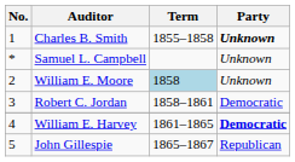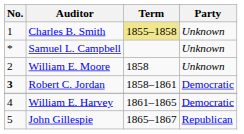Charles B. Smith | Term: no background -> khaki background
Charles B. Smith | Party: bold -> normal
William E. Moore | Term: lightblue background -> no background
Robert C. Jordan | No.: normal -> bold
William E. Harvey | Party: bold -> normal
